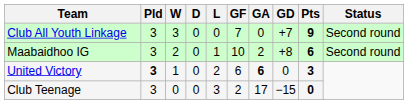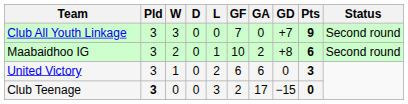United Victory | Pld: bold -> normal
United Victory | GA: bold -> normal
Club Teenage | Pld: normal -> bold
